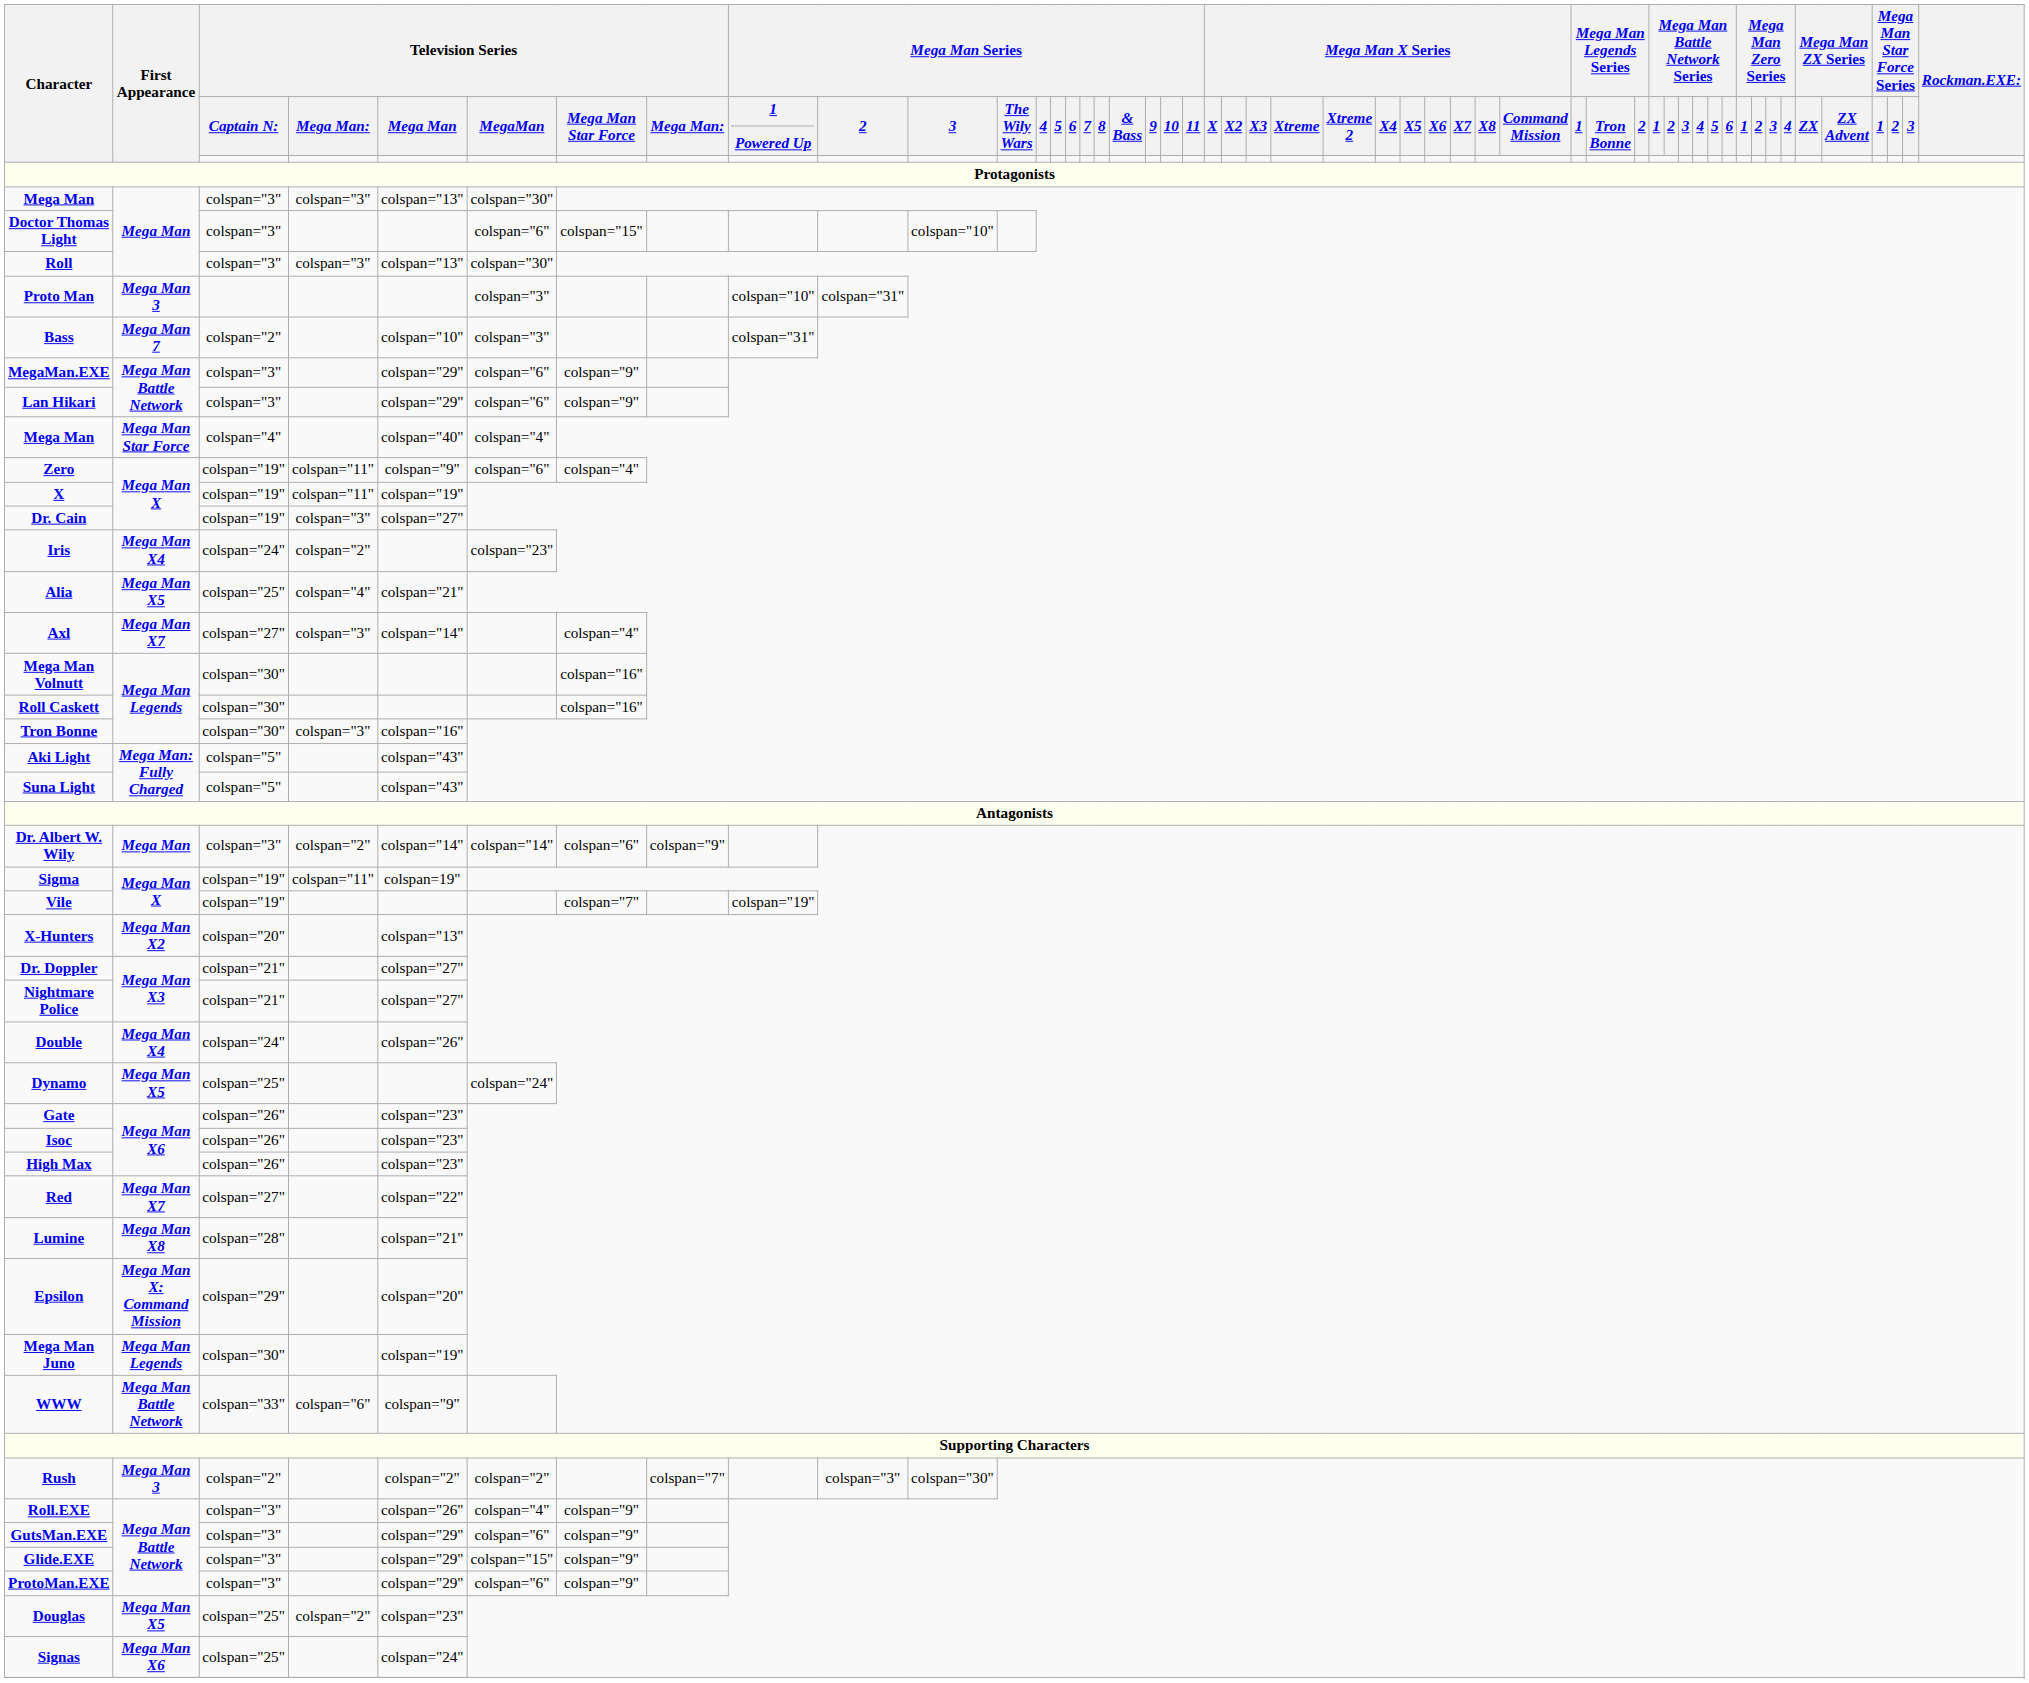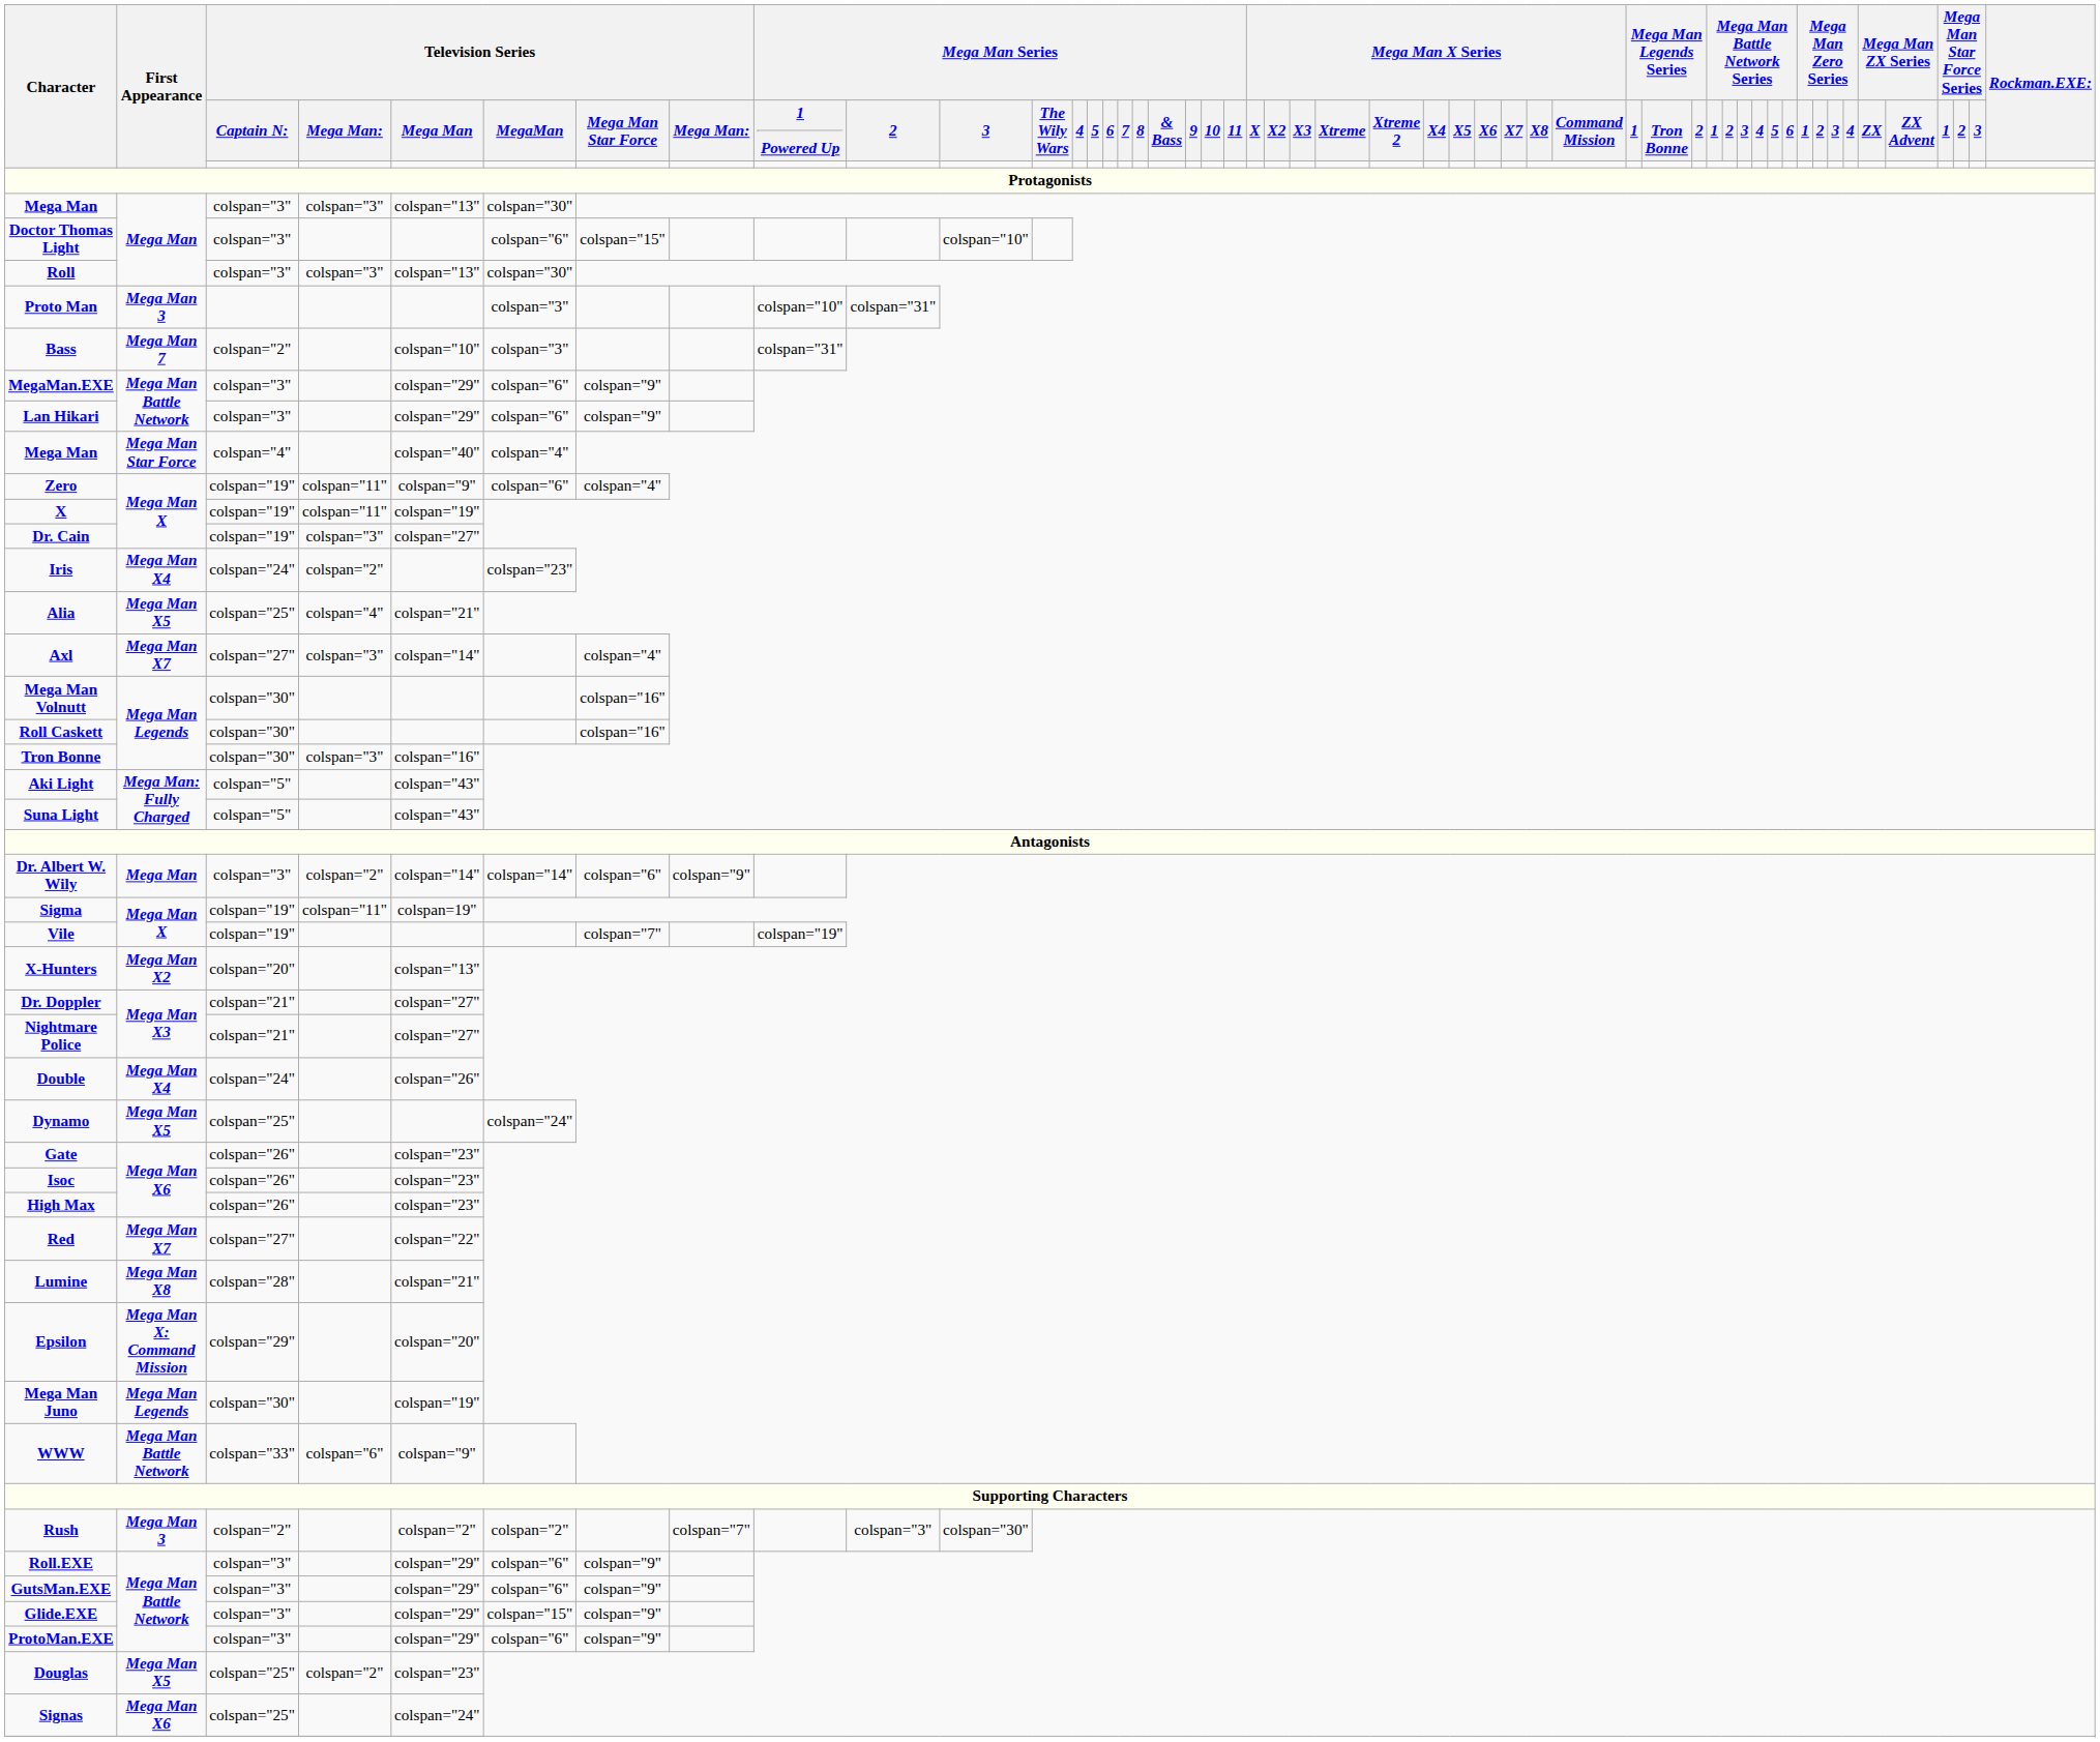Roll.EXE | Television Series / Mega Man: colspan="26" -> colspan="29"
Roll.EXE | Television Series / MegaMan: colspan="4" -> colspan="6"
